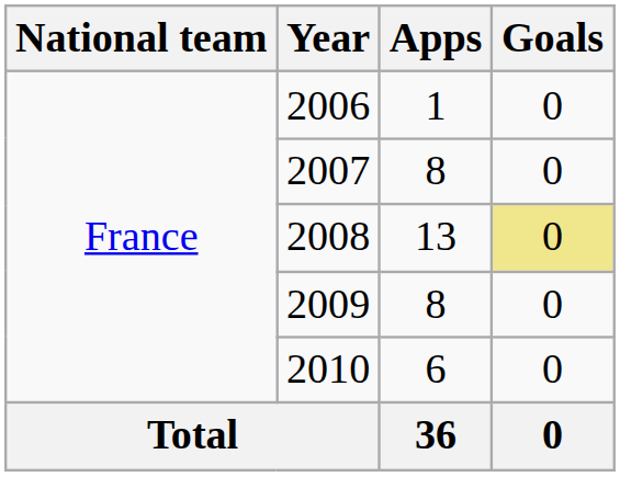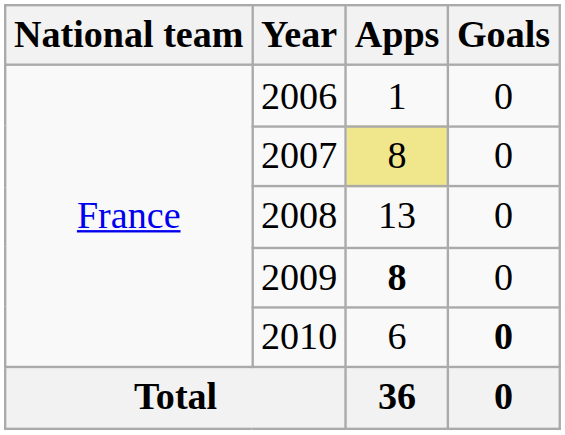2007 | Apps: no background -> khaki background
2008 | Goals: khaki background -> no background
2009 | Apps: normal -> bold
2010 | Goals: normal -> bold
